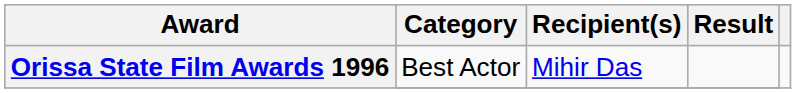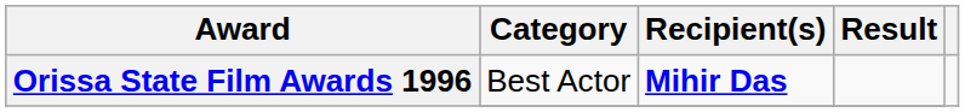Orissa State Film Awards 1996 / Best Actor | Recipient(s): normal -> bold
